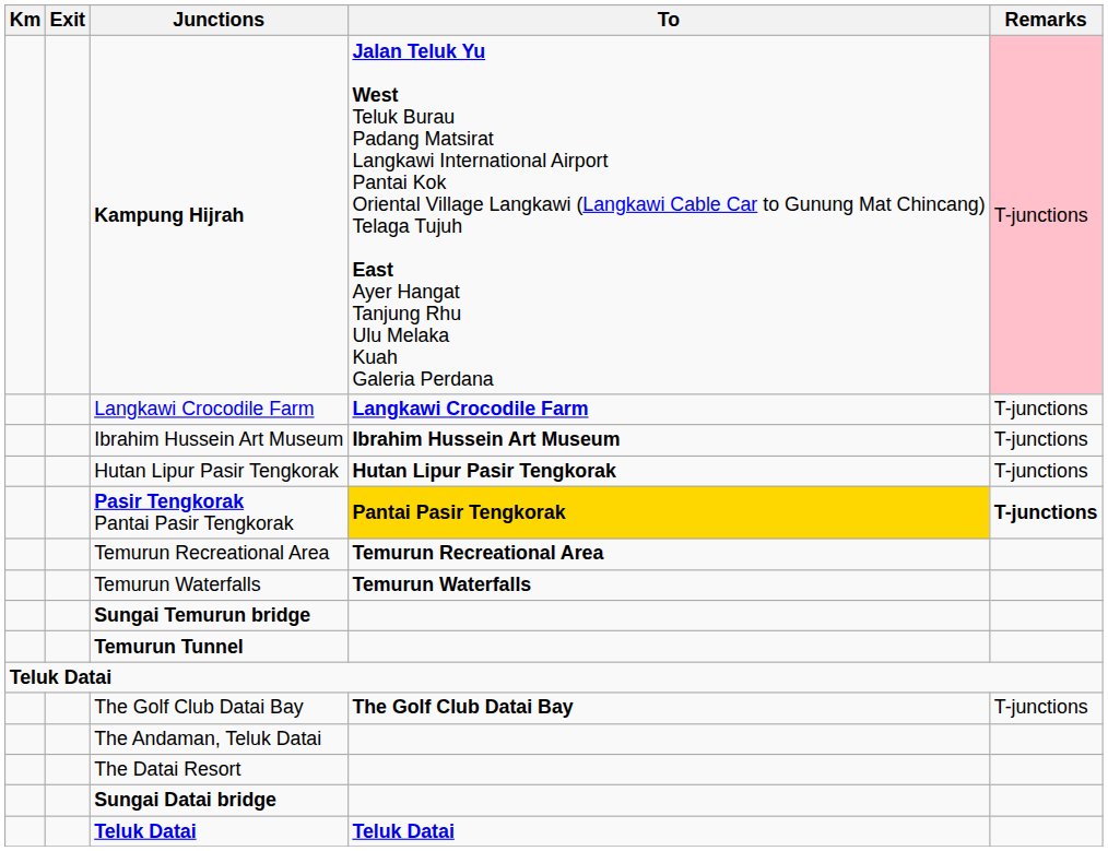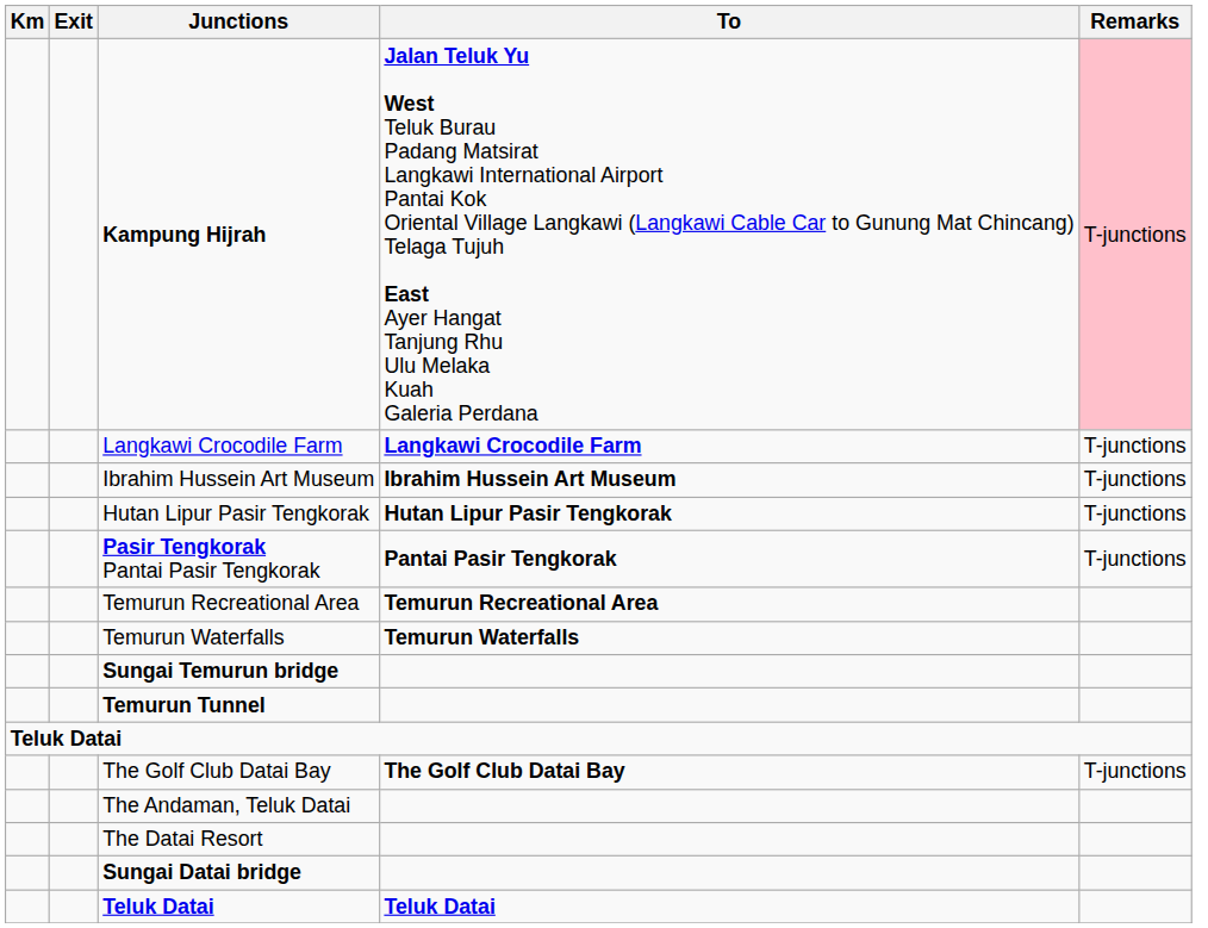Pasir Tengkorak Pantai Pasir Tengkorak | To: gold background -> no background
Pasir Tengkorak Pantai Pasir Tengkorak | Remarks: bold -> normal
